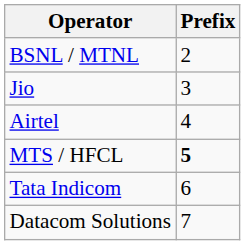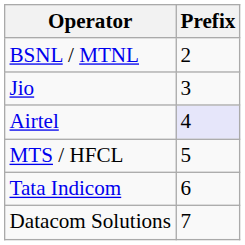Airtel | Prefix: no background -> lavender background
MTS / HFCL | Prefix: bold -> normal
